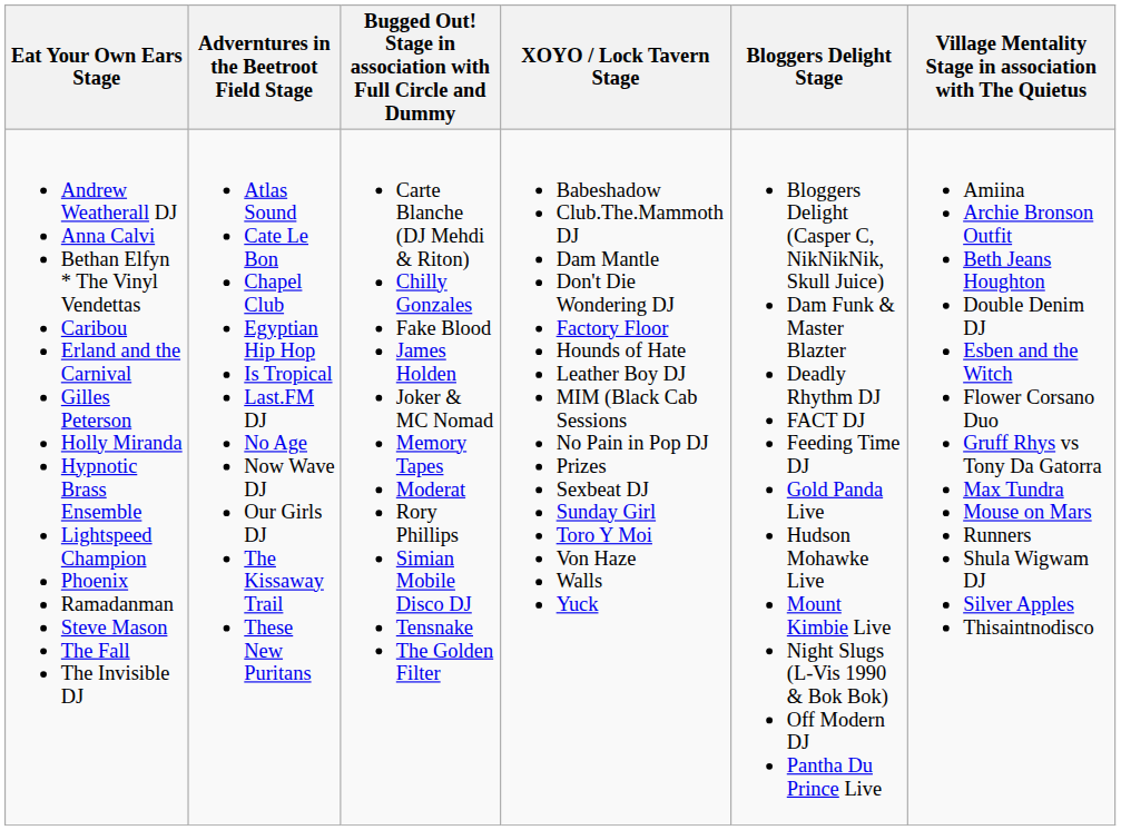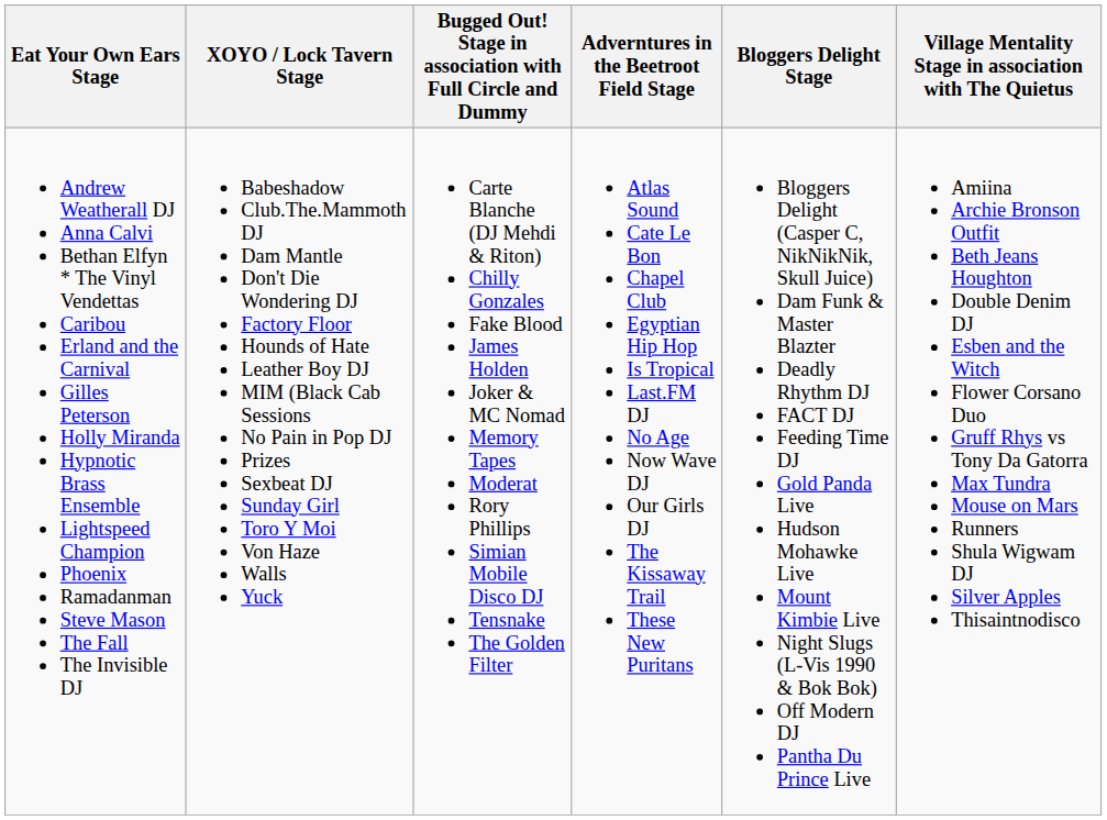columns swapped: Adverntures in the Beetroot Field Stage <-> XOYO / Lock Tavern Stage
